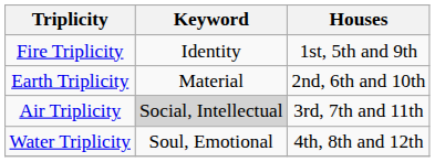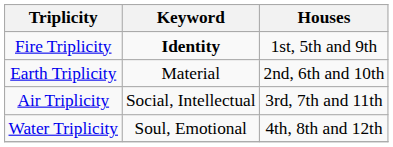Fire Triplicity | Keyword: normal -> bold
Air Triplicity | Keyword: lightgrey background -> no background
